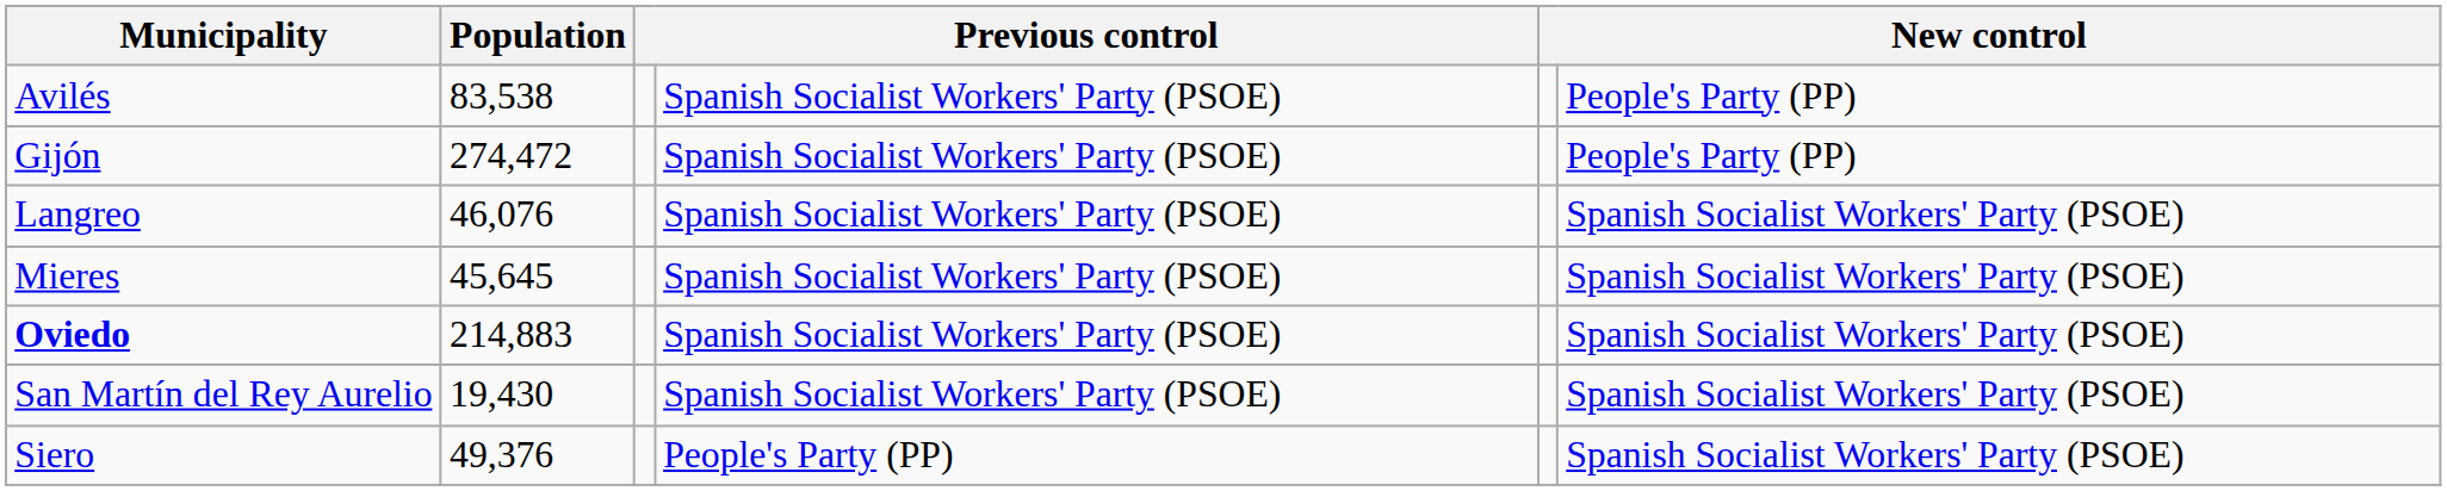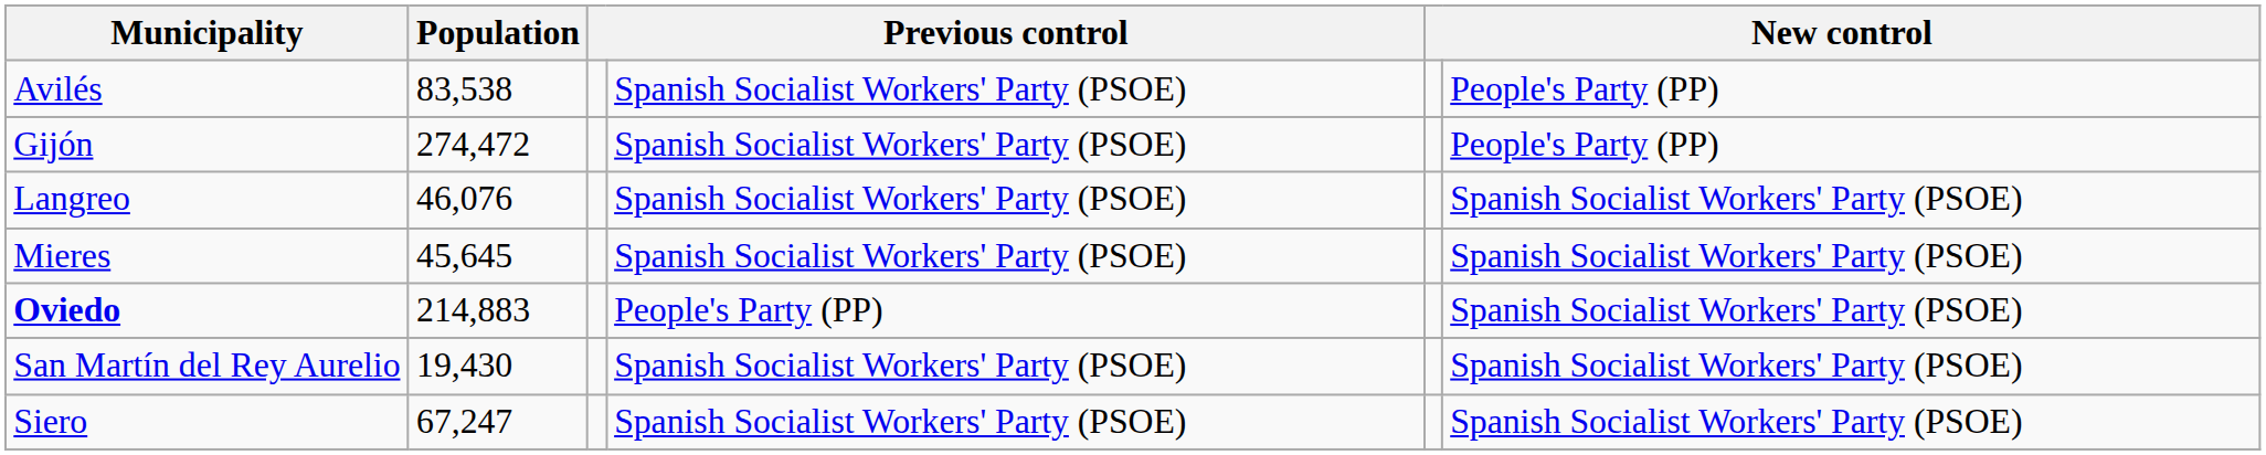Oviedo | column 4: Spanish Socialist Workers' Party (PSOE) -> People's Party (PP)
Siero | Population: 49,376 -> 67,247
Siero | column 4: People's Party (PP) -> Spanish Socialist Workers' Party (PSOE)
